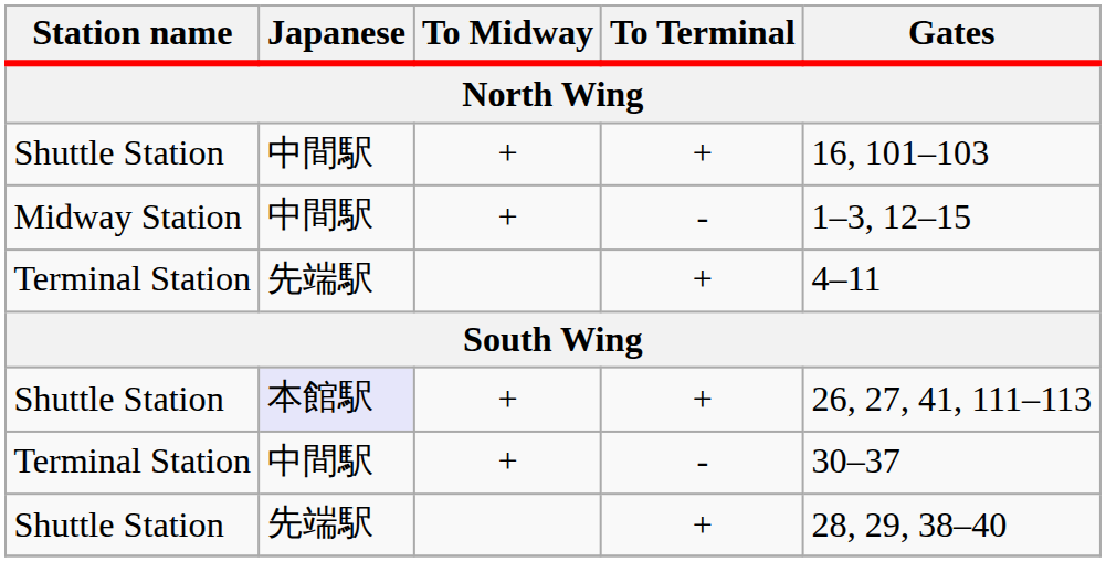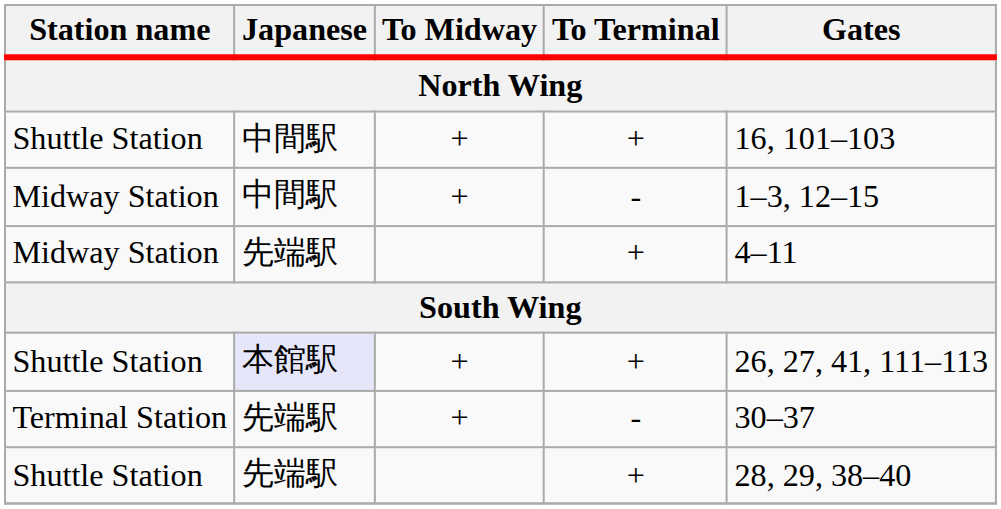row 5 | Station name: Terminal Station -> Midway Station
row 8 | Japanese: 中間駅 -> 先端駅
